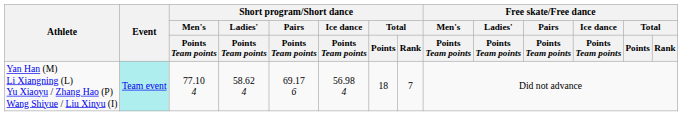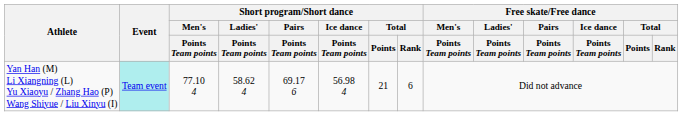row 4 | Short program/Short dance / Total / Points: 18 -> 21
row 4 | Short program/Short dance / Total / Rank: 7 -> 6
